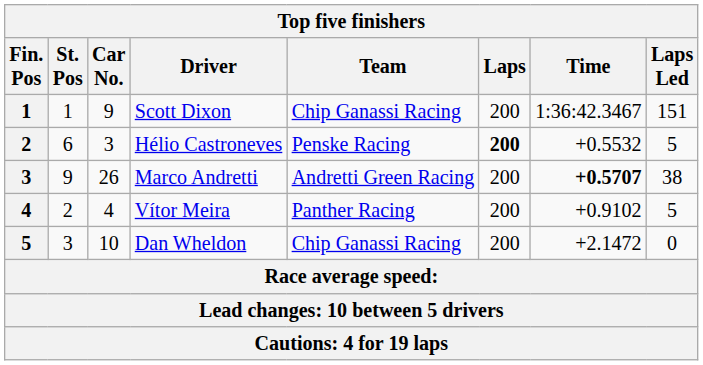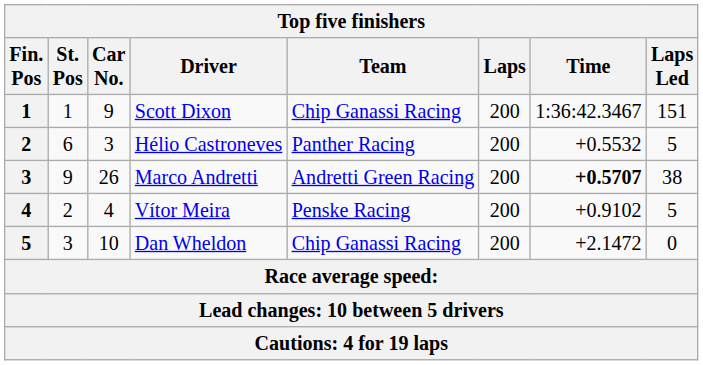Hélio Castroneves | Team: Penske Racing -> Panther Racing
Hélio Castroneves | Laps: bold -> normal
Vítor Meira | Team: Panther Racing -> Penske Racing
